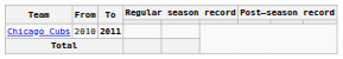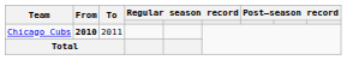Chicago Cubs | From: normal -> bold
Chicago Cubs | To: bold -> normal
